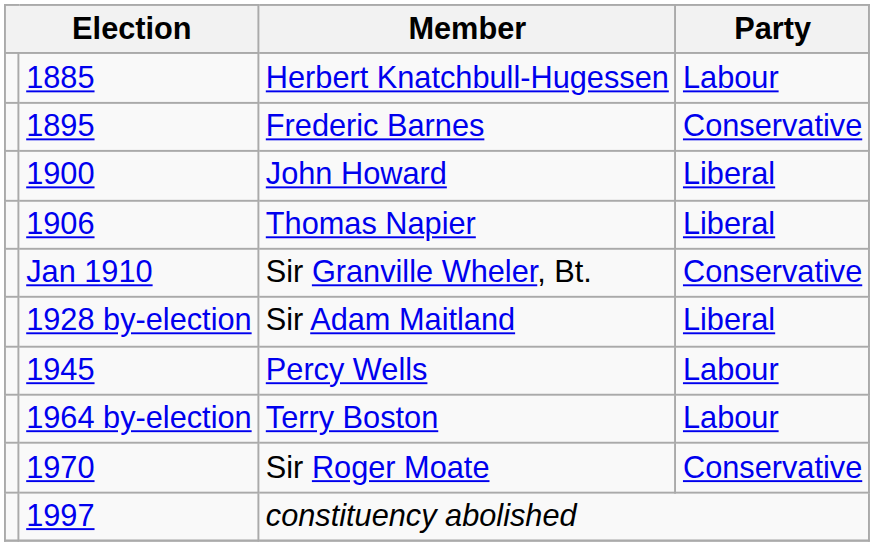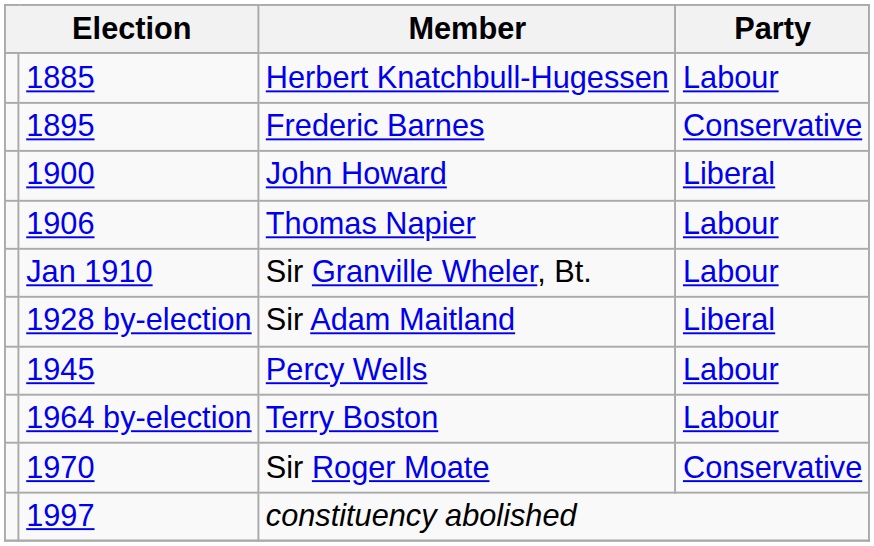Thomas Napier | Party: Liberal -> Labour
Sir Granville Wheler, Bt. | Party: Conservative -> Labour
